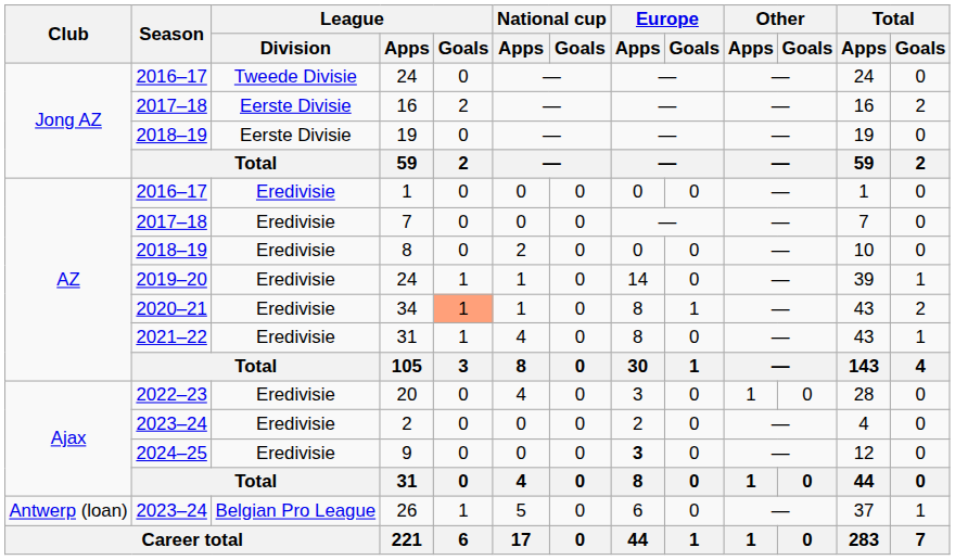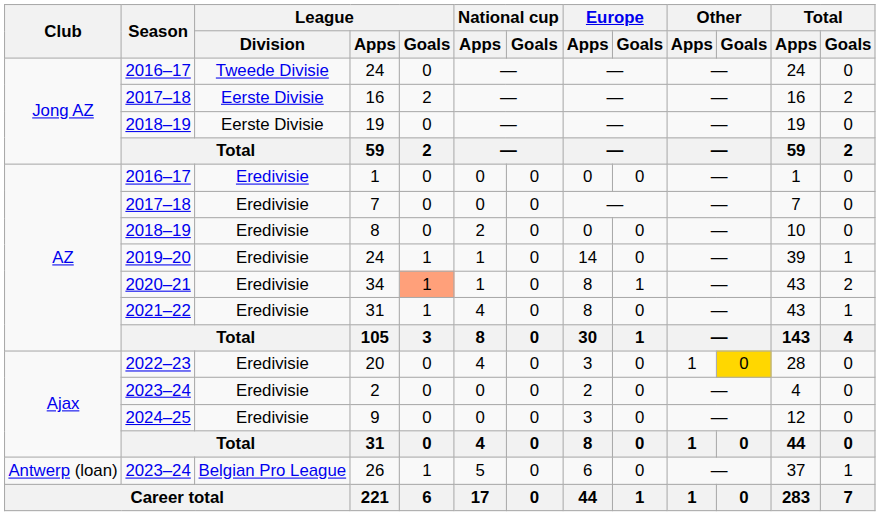20 | Other / Goals: no background -> gold background
9 | Europe / Apps: bold -> normal
